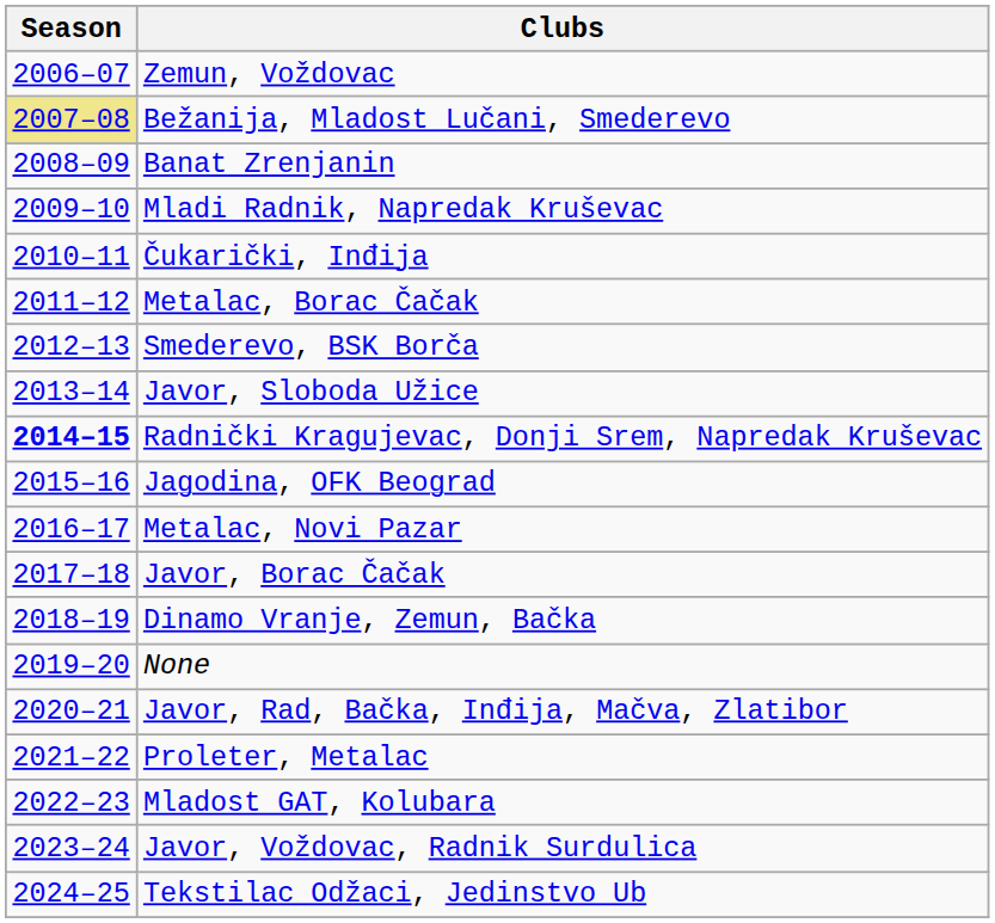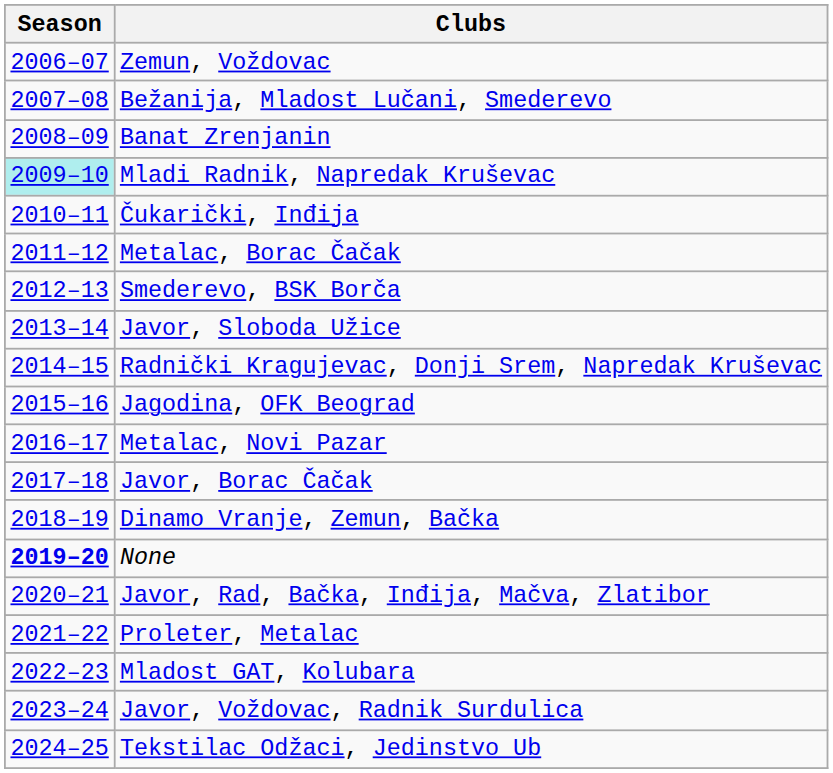Bežanija, Mladost Lučani, Smederevo | Season: khaki background -> no background
Mladi Radnik, Napredak Kruševac | Season: no background -> paleturquoise background
Radnički Kragujevac, Donji Srem, Napredak Kruševac | Season: bold -> normal
None | Season: normal -> bold
